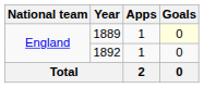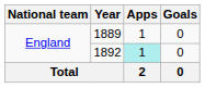1889 | Goals: lightyellow background -> no background
1892 | Apps: no background -> paleturquoise background
